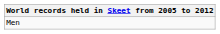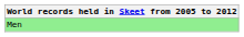Men | column 1: no background -> lightgreen background
